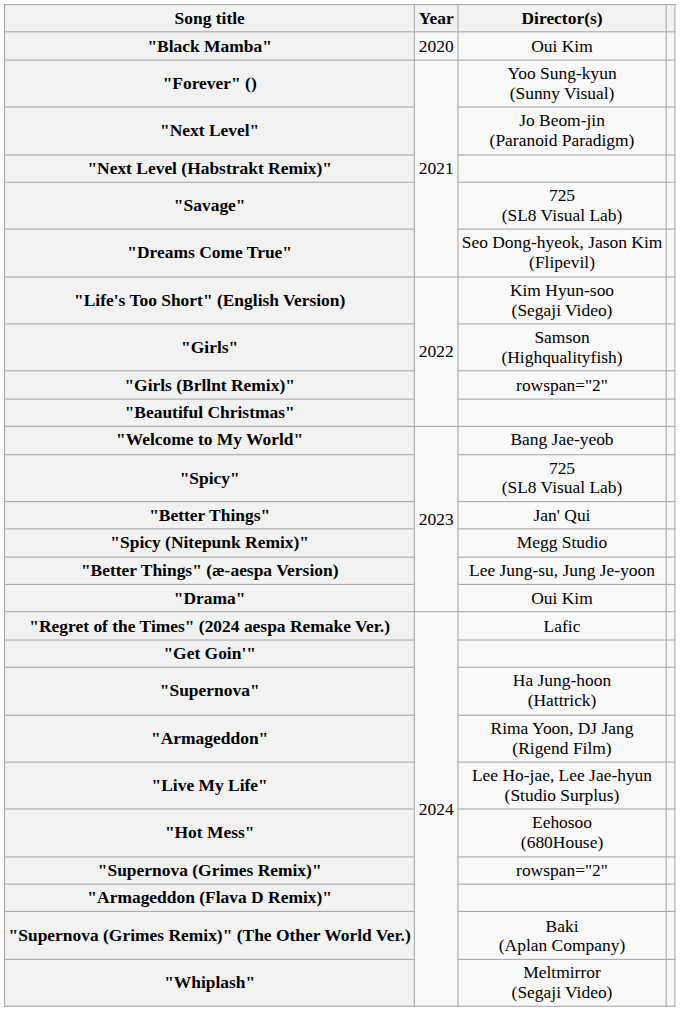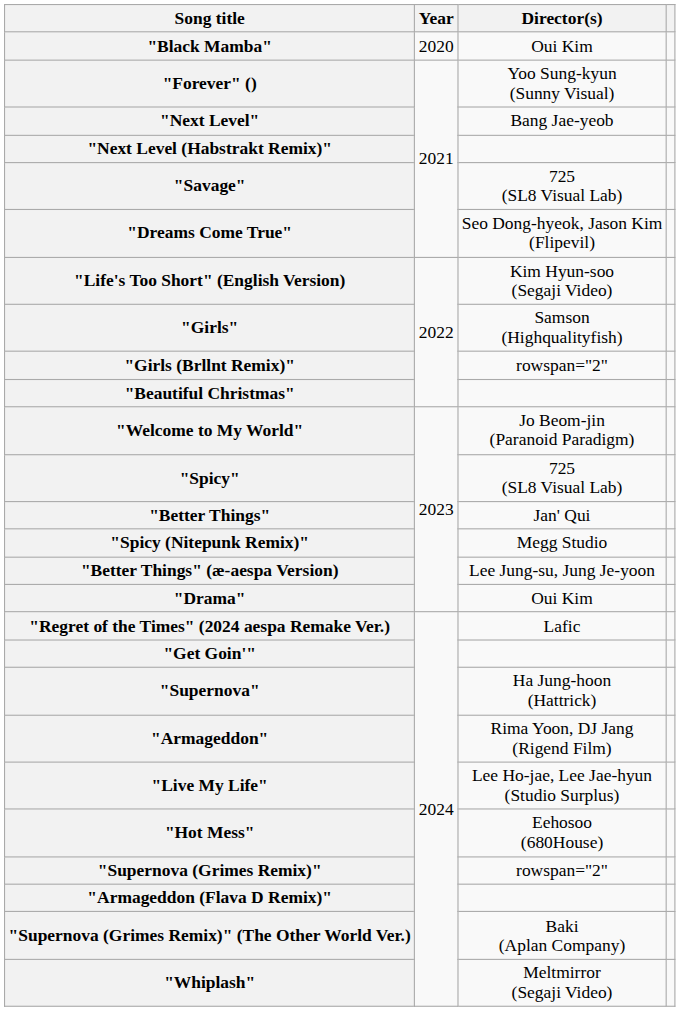"Next Level" | Director(s): Jo Beom-jin (Paranoid Paradigm) -> Bang Jae-yeob
"Welcome to My World" | Director(s): Bang Jae-yeob -> Jo Beom-jin (Paranoid Paradigm)
